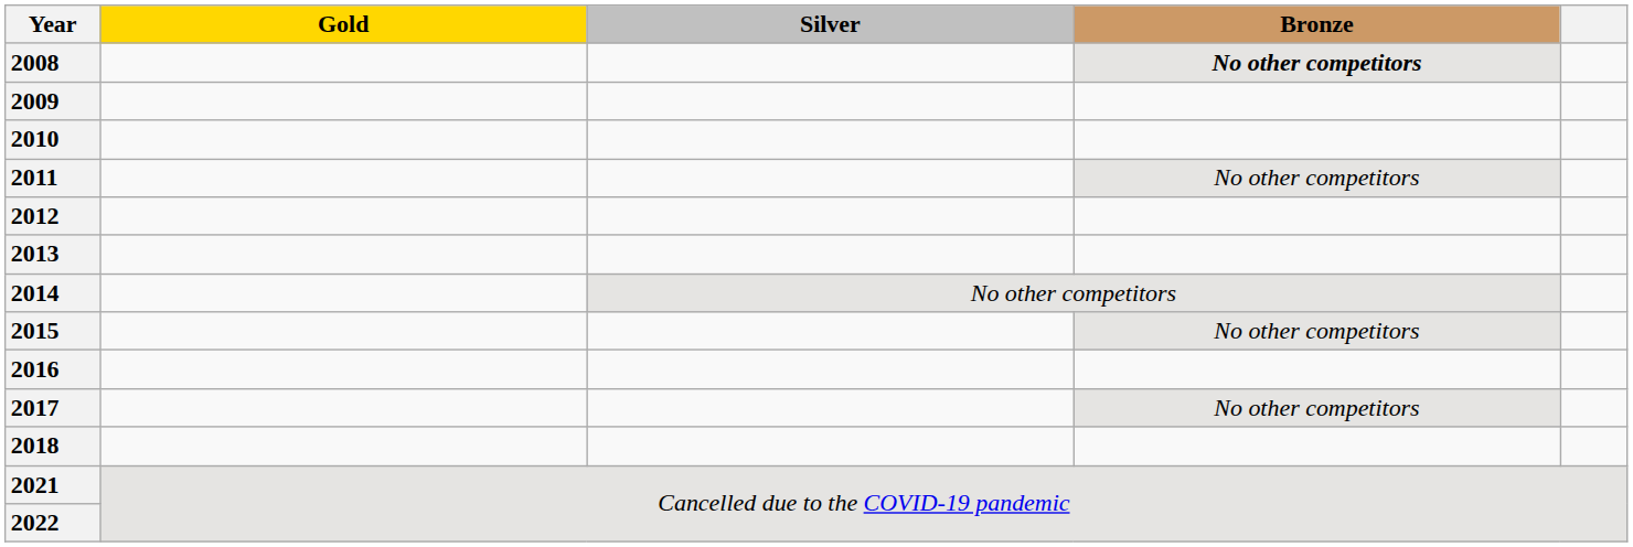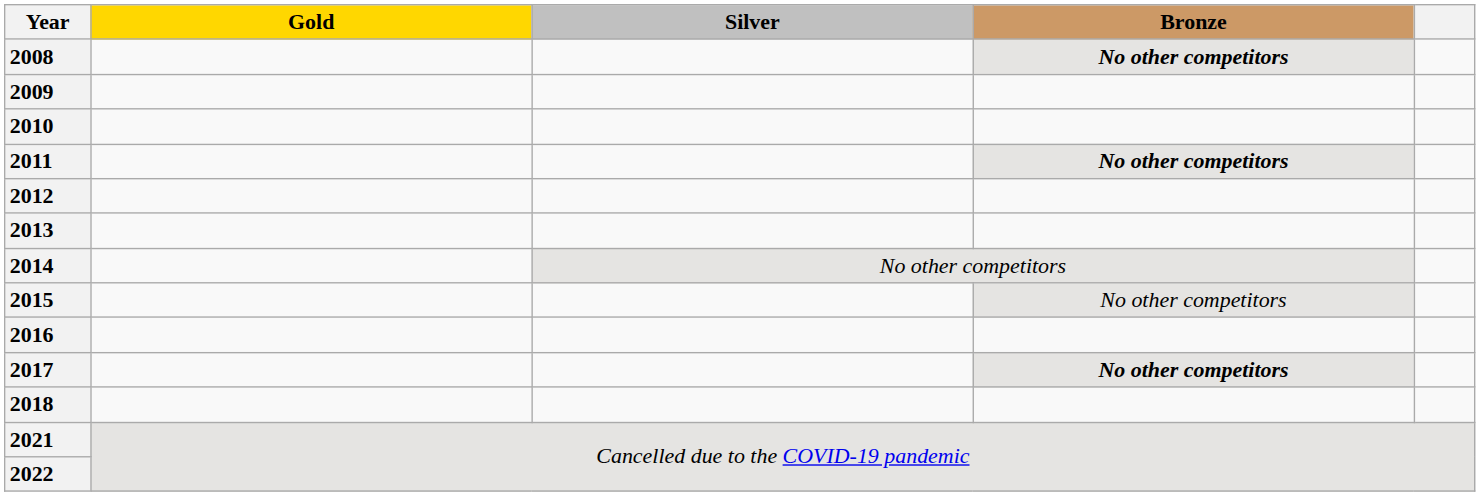2011 | Bronze: normal -> bold
2017 | Bronze: normal -> bold
